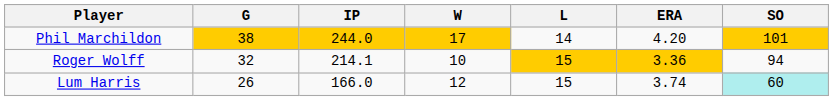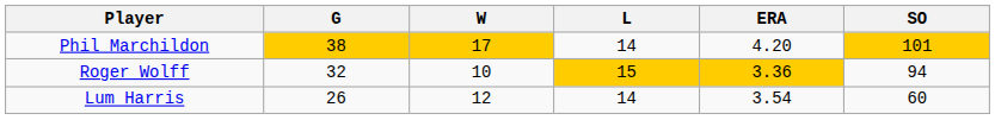- column: IP | 244.0 | 214.1 | 166.0
Lum Harris | L: 15 -> 14
Lum Harris | ERA: 3.74 -> 3.54
Lum Harris | SO: paleturquoise background -> no background
